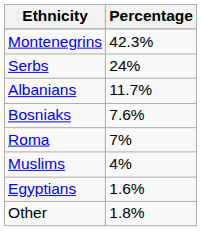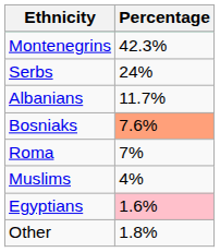Bosniaks | Percentage: no background -> lightsalmon background
Egyptians | Percentage: no background -> pink background
